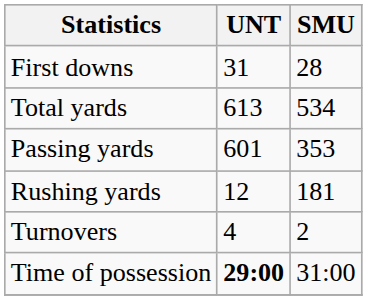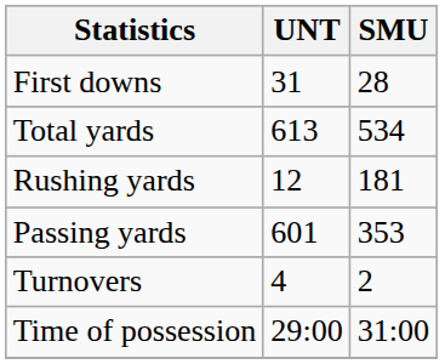rows swapped: Rushing yards <-> Passing yards
Time of possession | UNT: bold -> normal
